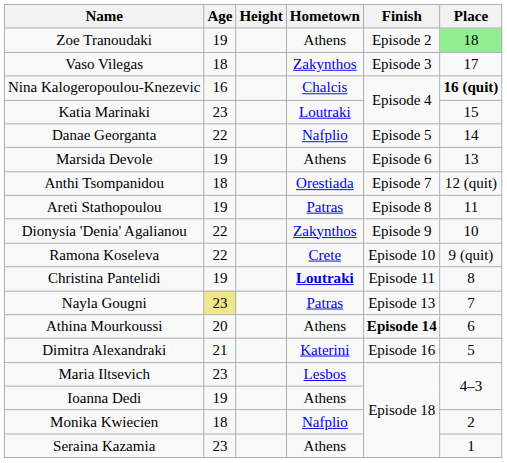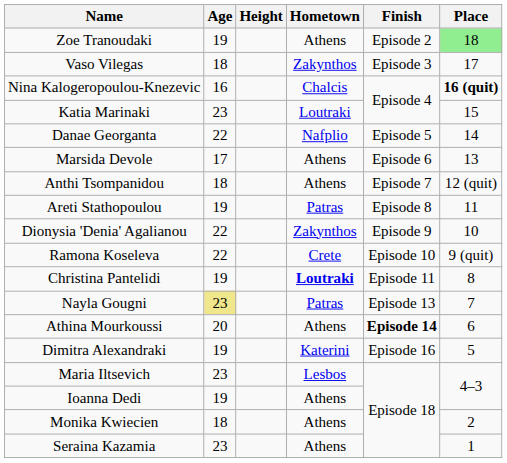Marsida Devole | Age: 19 -> 17
Anthi Tsompanidou | Hometown: Orestiada -> Athens
Dimitra Alexandraki | Age: 21 -> 19
Monika Kwiecien | Hometown: Nafplio -> Athens
